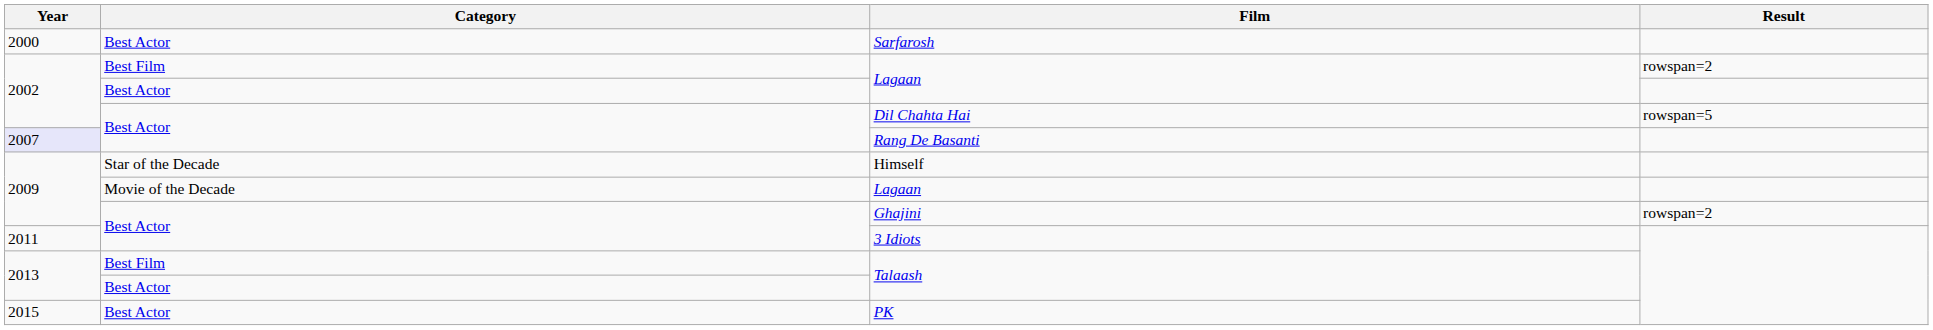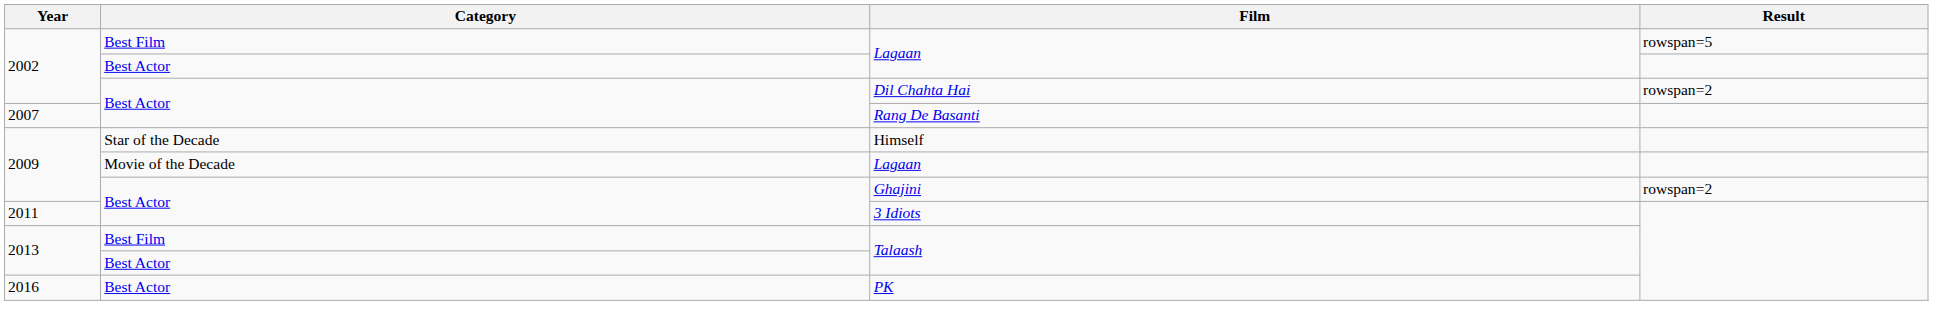- row: 2000 | Best Actor | Sarfarosh
Best Film / Lagaan | Result: rowspan=2 -> rowspan=5
Dil Chahta Hai | Result: rowspan=5 -> rowspan=2
Rang De Basanti | Year: lavender background -> no background
PK | Year: 2015 -> 2016
